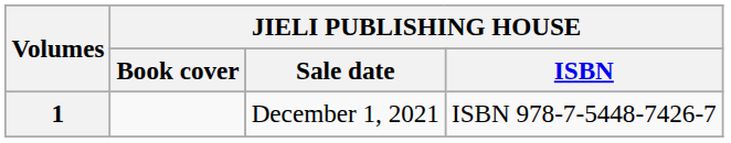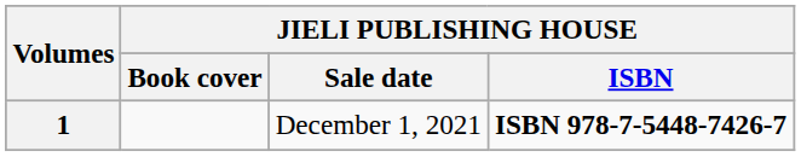1 | JIELI PUBLISHING HOUSE / ISBN: normal -> bold
